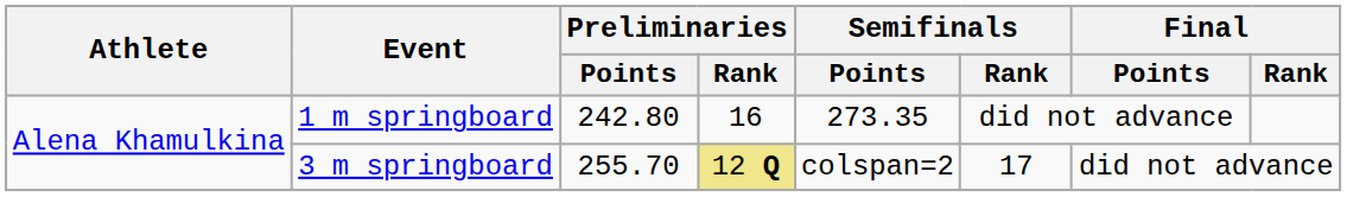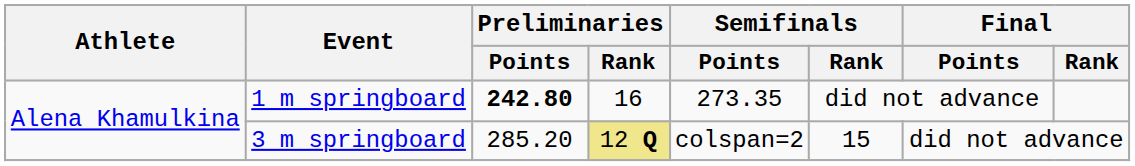1 m springboard | Preliminaries / Points: normal -> bold
3 m springboard | Preliminaries / Points: 255.70 -> 285.20
3 m springboard | Semifinals / Rank: 17 -> 15
